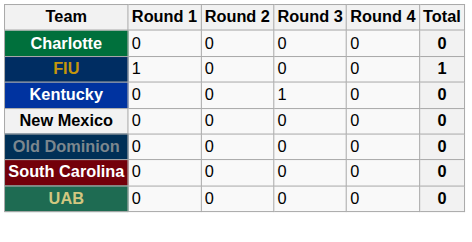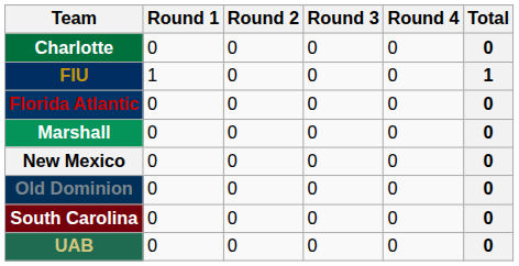+ row: Florida Atlantic | 0 | 0 | 0 | 0 | 0
- row: Kentucky | 0 | 0 | 1 | 0 | 0
+ row: Marshall | 0 | 0 | 0 | 0 | 0
